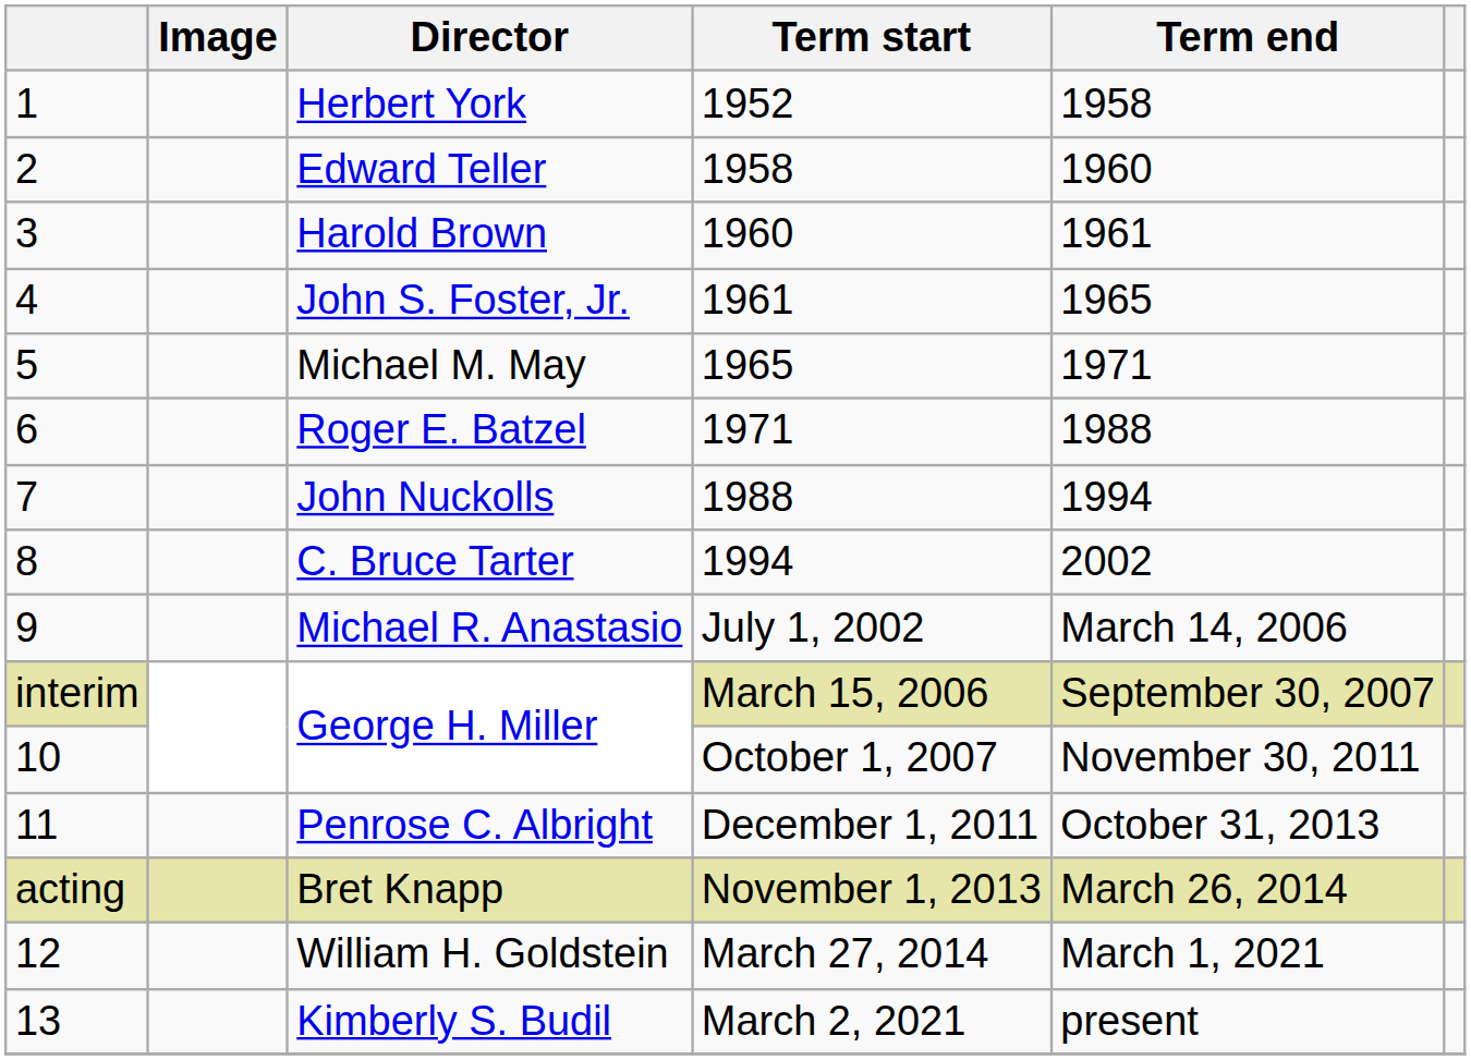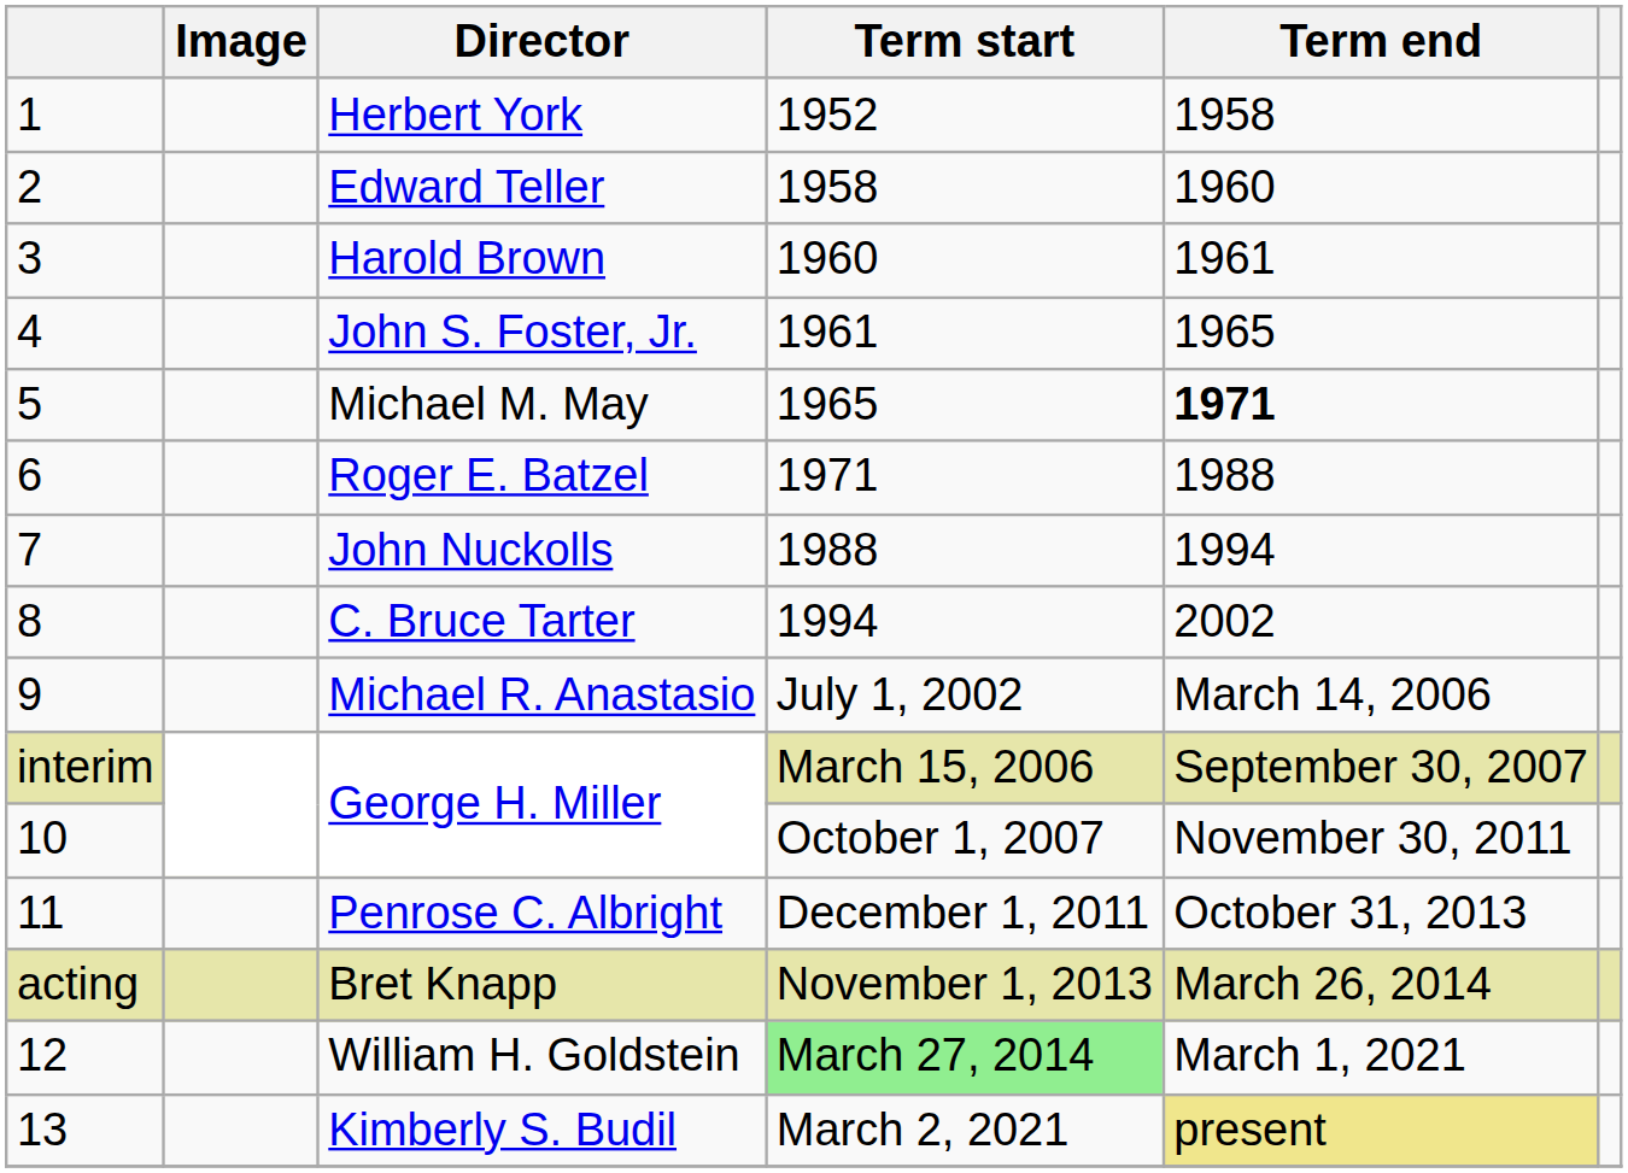Michael M. May | Term end: normal -> bold
William H. Goldstein | Term start: no background -> lightgreen background
Kimberly S. Budil | Term end: no background -> khaki background
